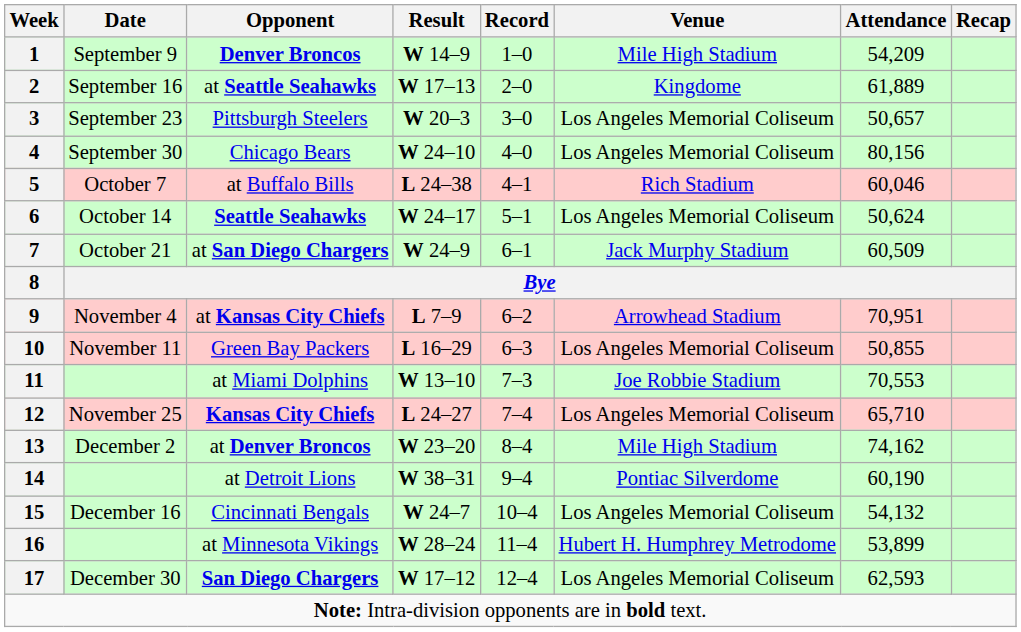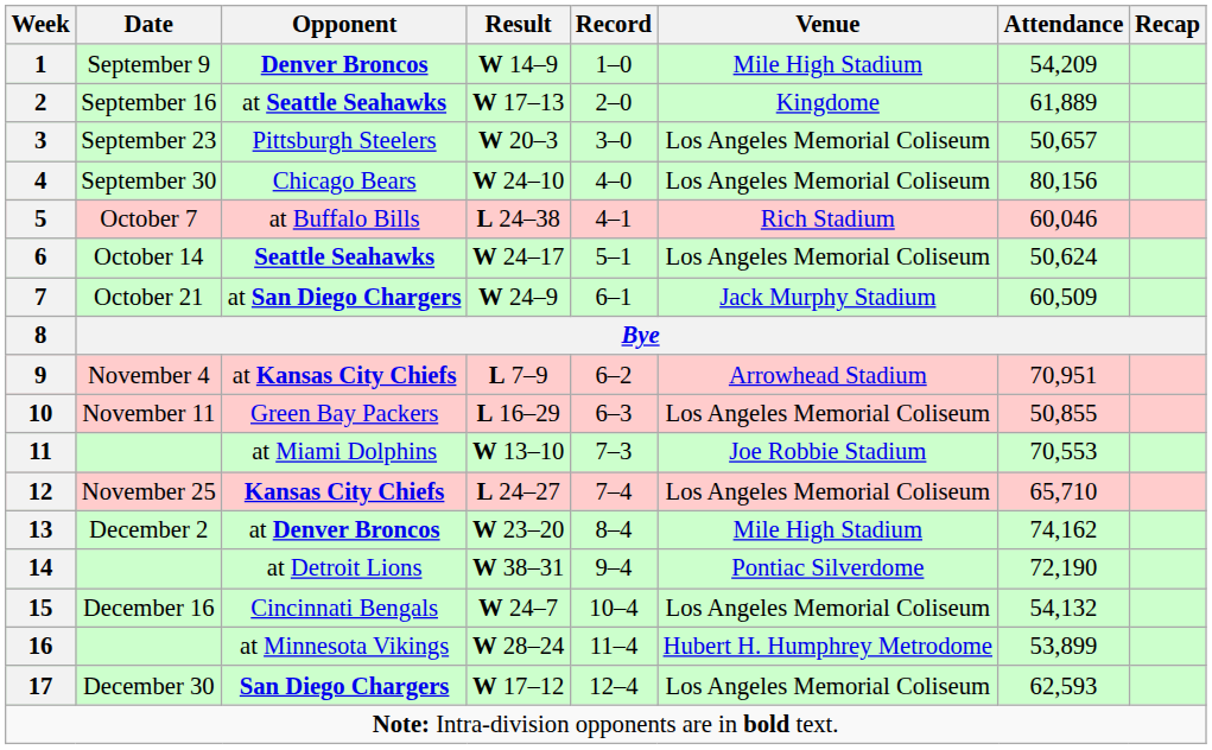14 | Attendance: 60,190 -> 72,190
